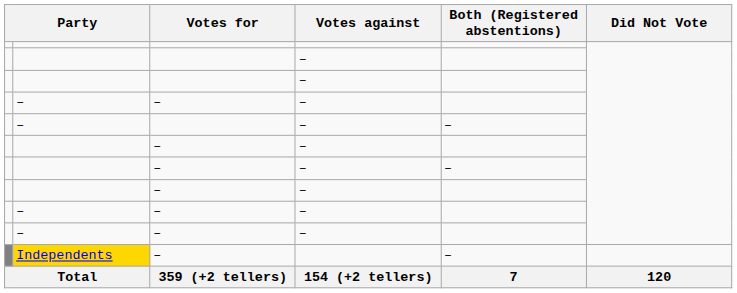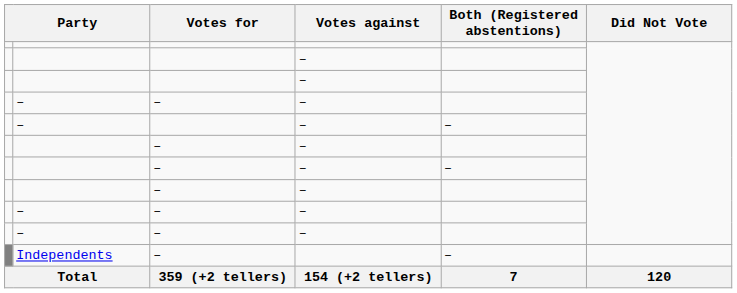Independents | column 2: gold background -> no background
